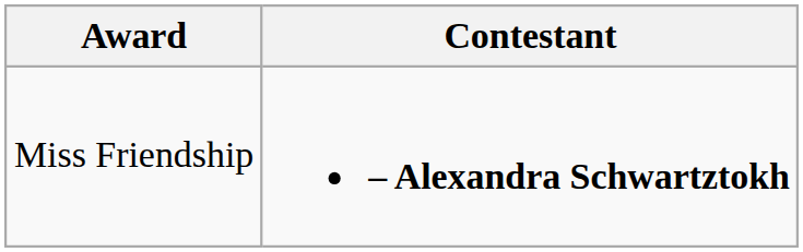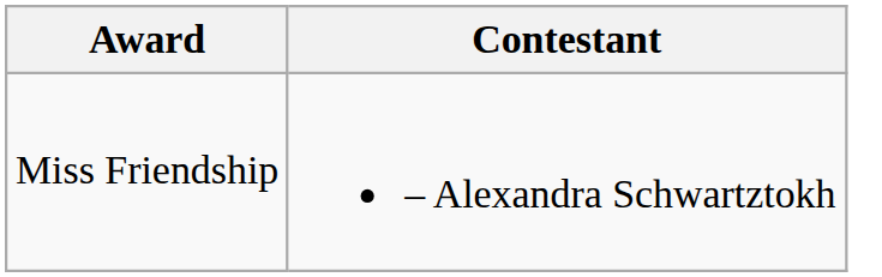Miss Friendship | Contestant: bold -> normal
